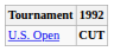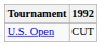U.S. Open | 1992: bold -> normal
